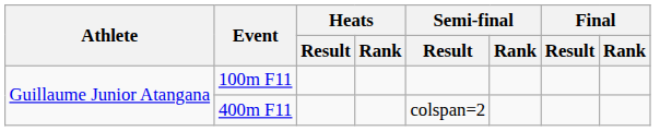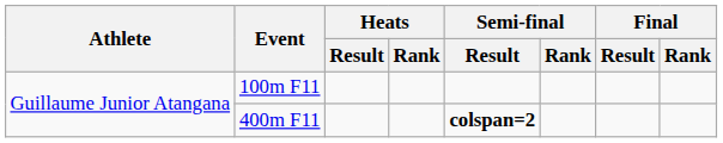400m F11 | Semi-final / Result: normal -> bold
